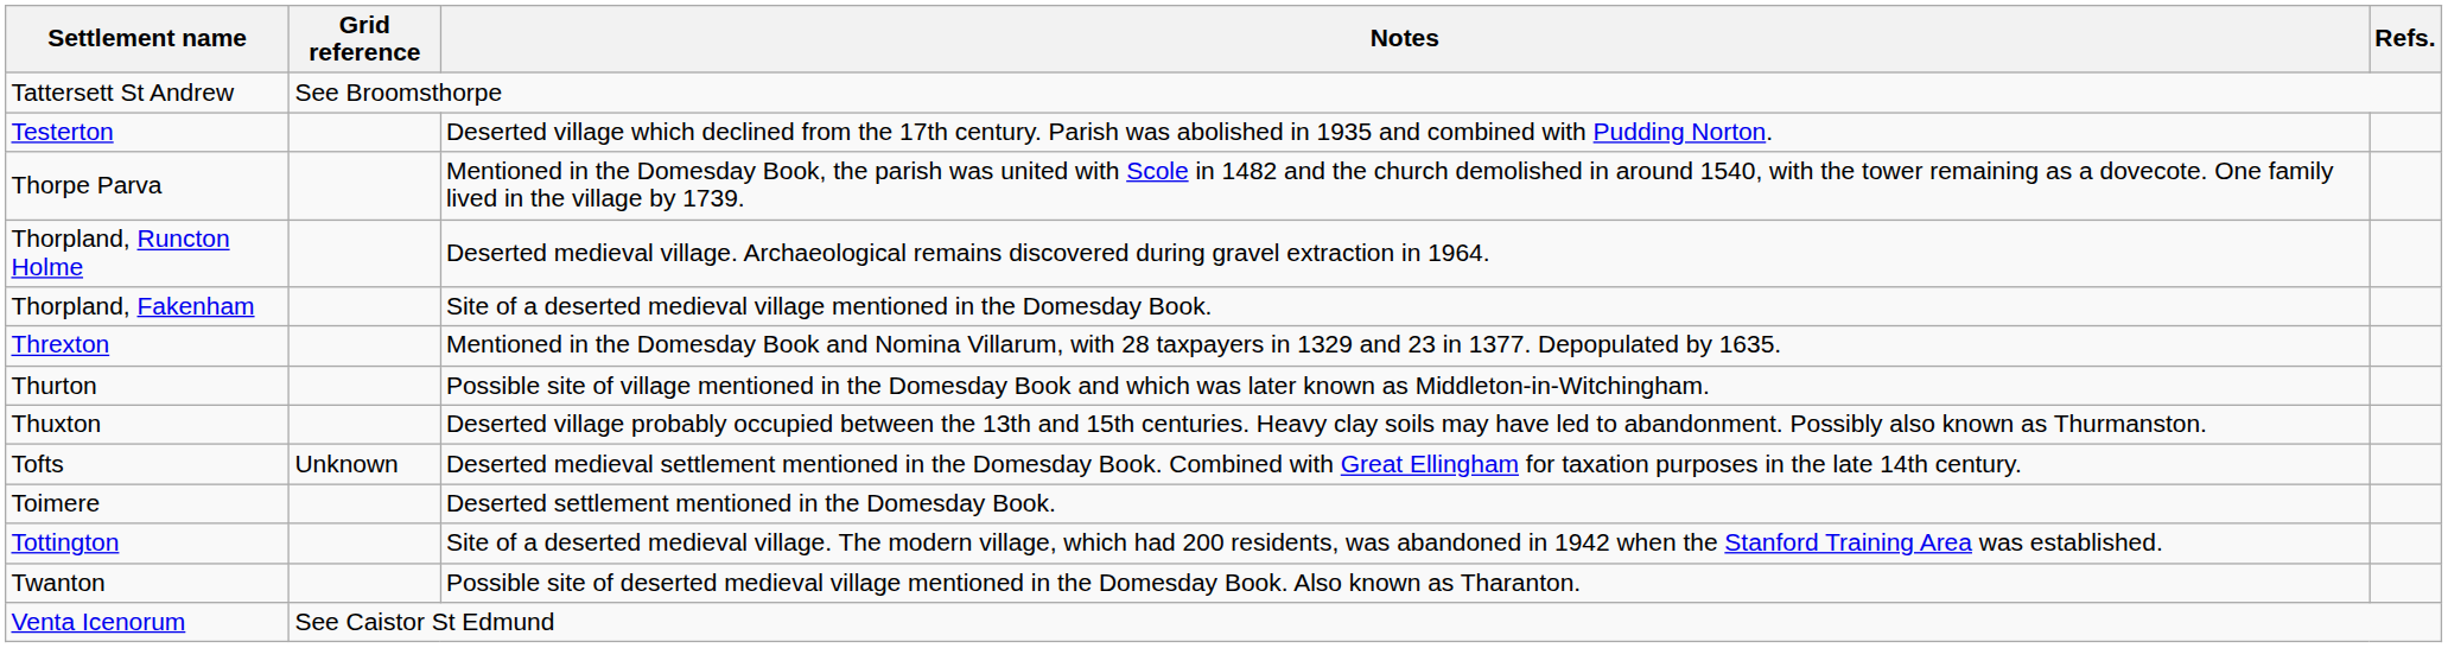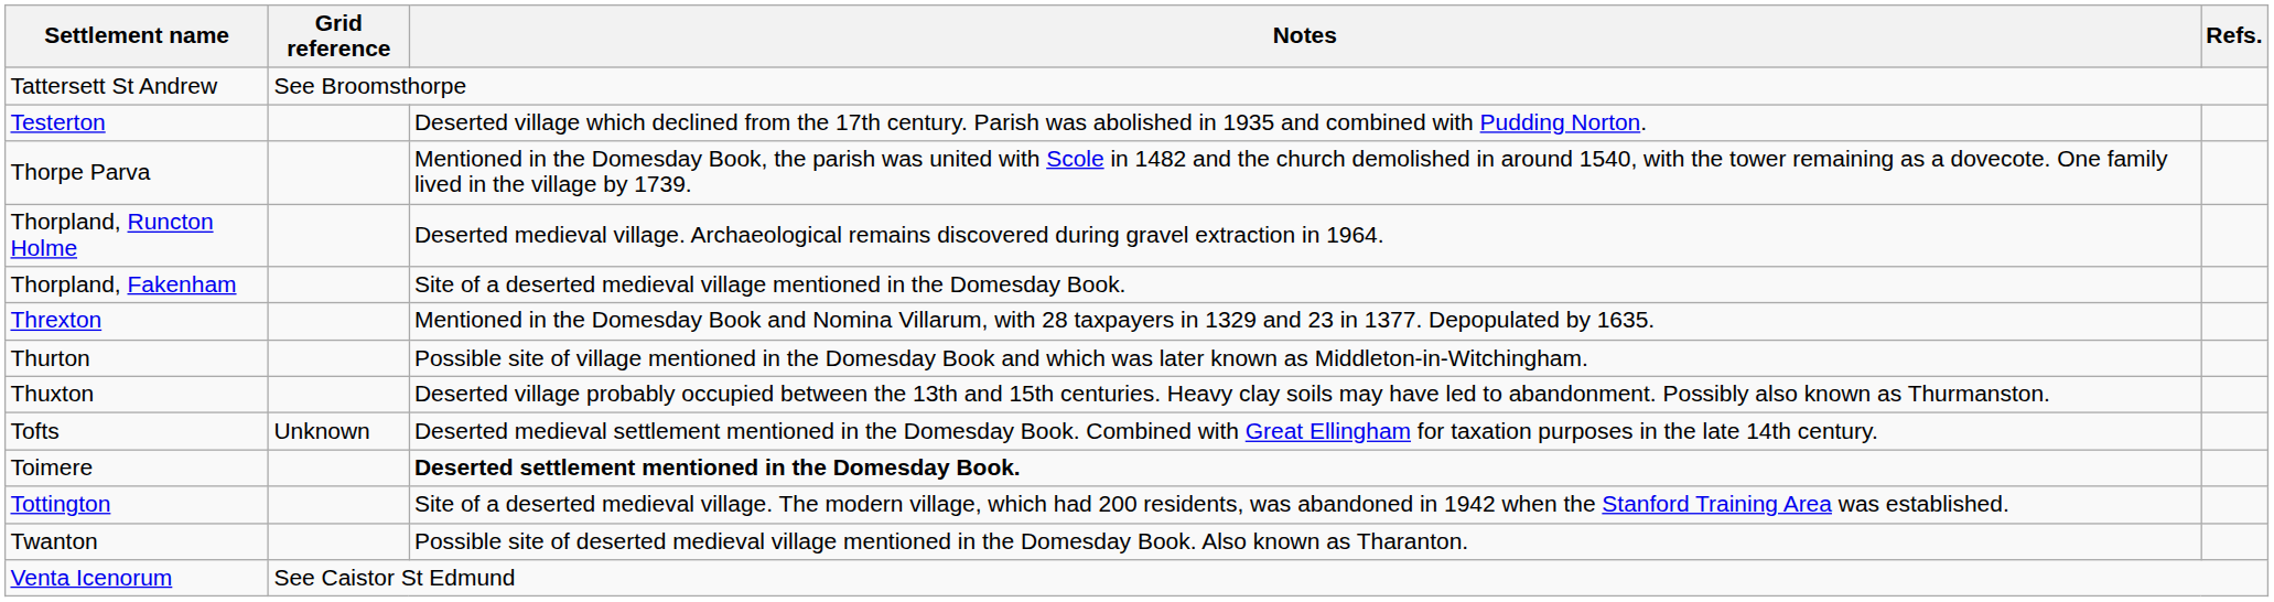Toimere | Notes: normal -> bold
